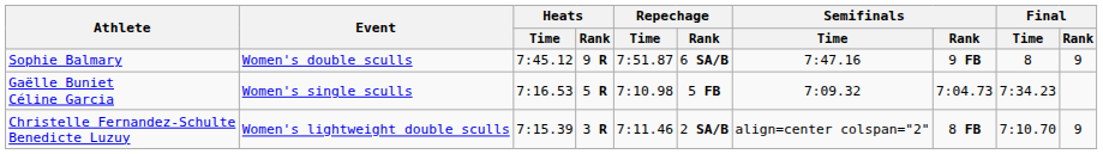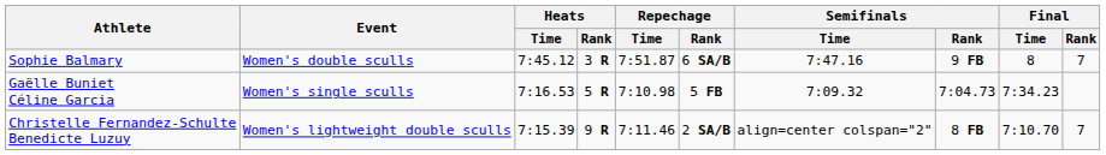Sophie Balmary | Heats / Rank: 9 R -> 3 R
Sophie Balmary | Final / Rank: 9 -> 7
Christelle Fernandez-Schulte Benedicte Luzuy | Heats / Rank: 3 R -> 9 R
Christelle Fernandez-Schulte Benedicte Luzuy | Final / Rank: 9 -> 7
